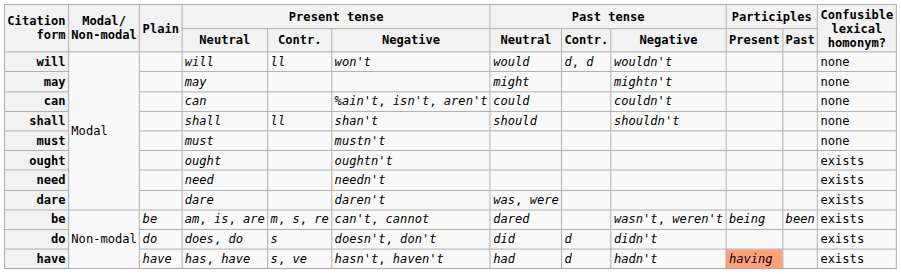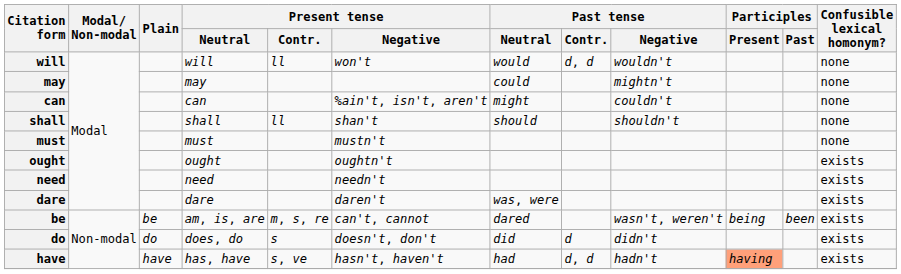row 4 | Past tense / Neutral: might -> could
row 5 | Past tense / Neutral: could -> might
row 13 | Past tense / Contr.: d -> d, d
